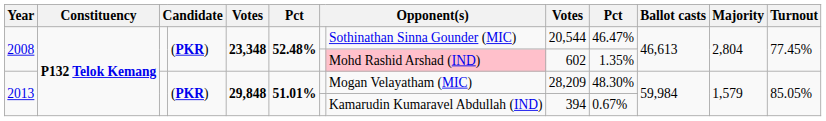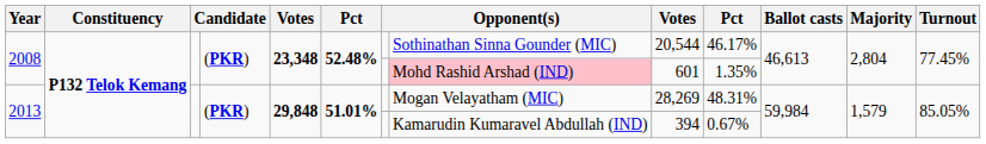row 2 | column 10: 46.47% -> 46.17%
row 3 | column 9: 602 -> 601
row 4 | column 9: 28,209 -> 28,269
row 4 | column 10: 48.30% -> 48.31%
